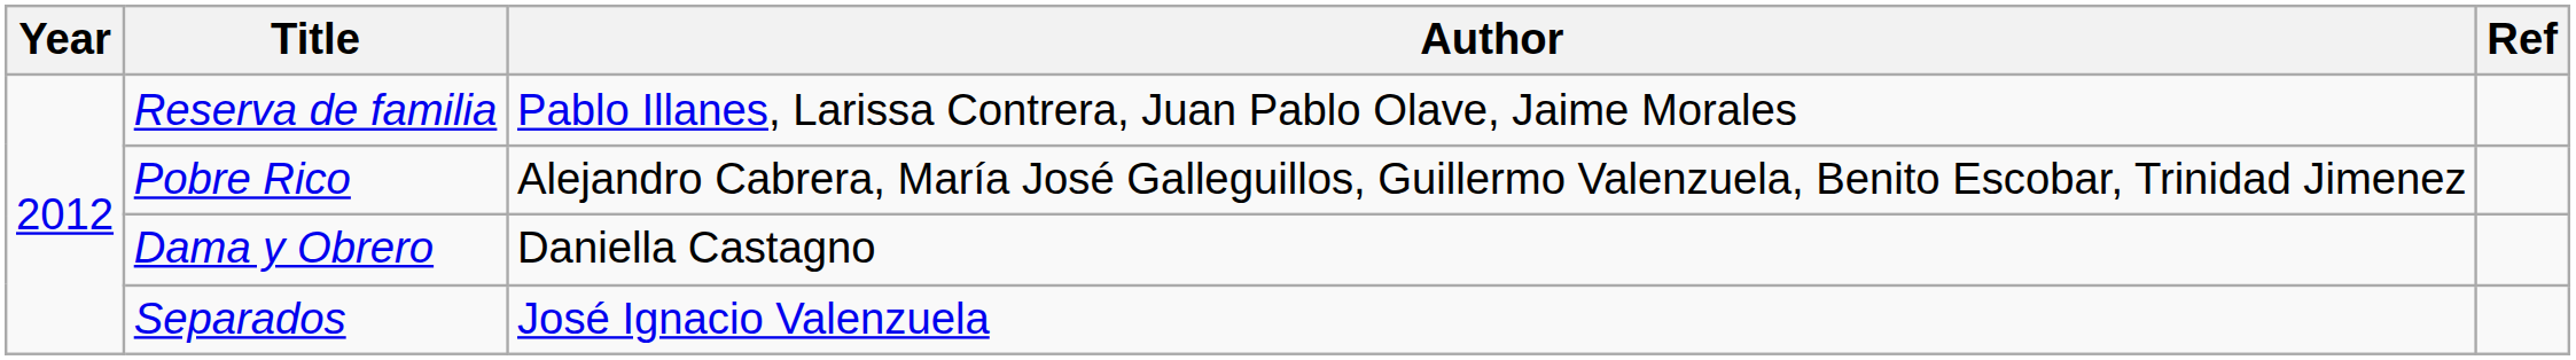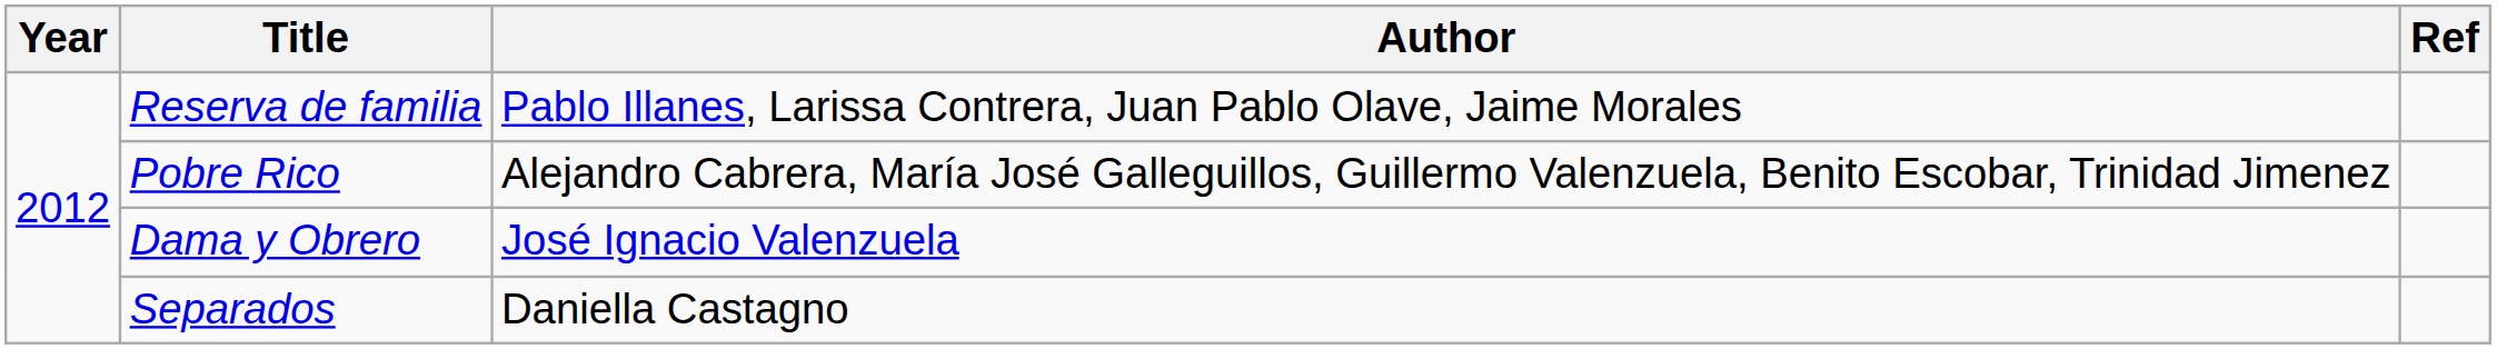Dama y Obrero | Author: Daniella Castagno -> José Ignacio Valenzuela
Separados | Author: José Ignacio Valenzuela -> Daniella Castagno
